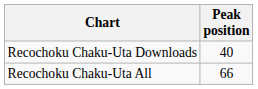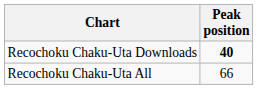Recochoku Chaku-Uta Downloads | Peak position: normal -> bold
